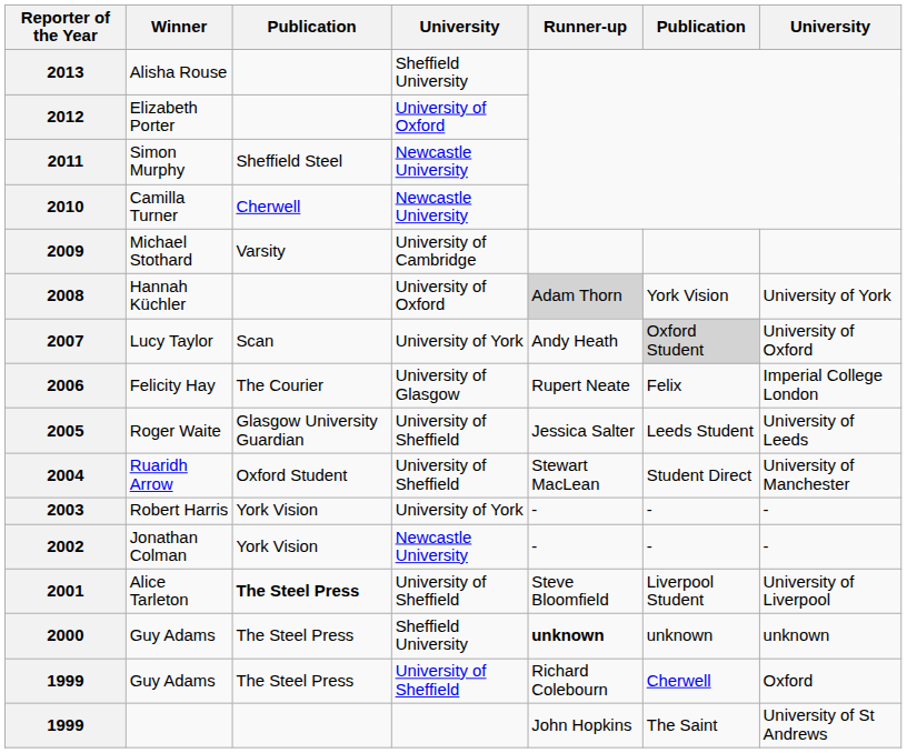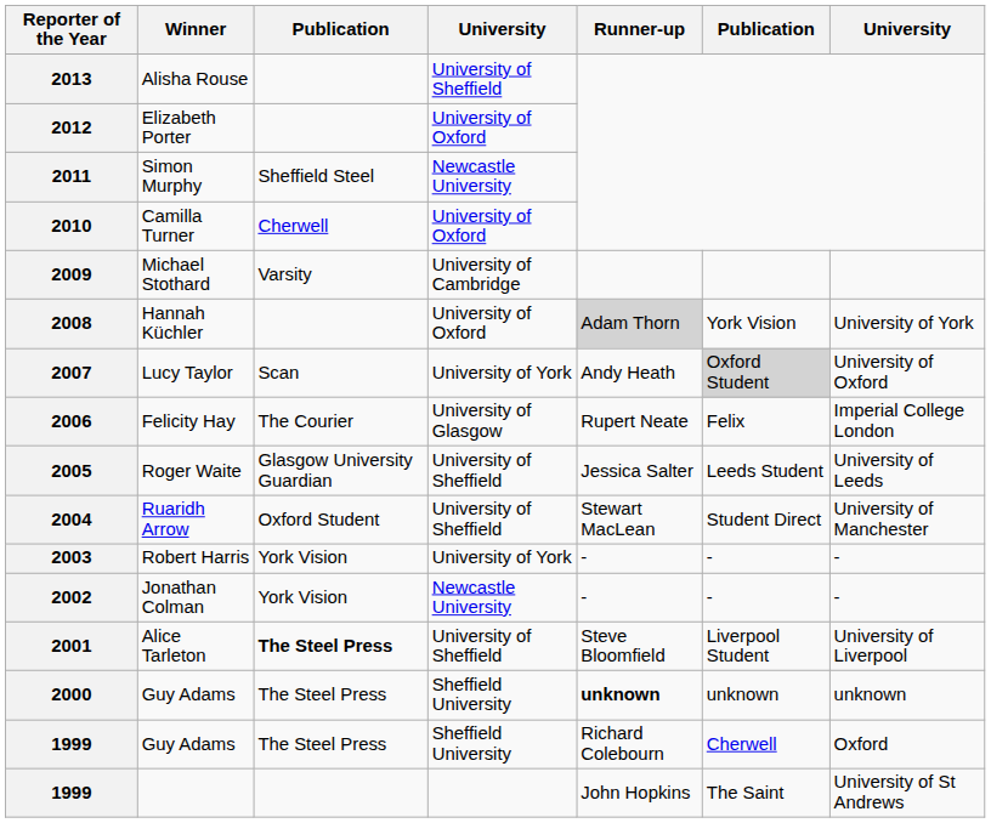2013 | column 4: Sheffield University -> University of Sheffield
2010 | column 4: Newcastle University -> University of Oxford
1999 / Guy Adams | column 4: University of Sheffield -> Sheffield University
